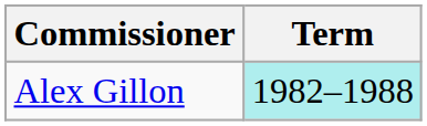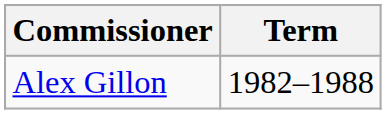Alex Gillon | Term: paleturquoise background -> no background
